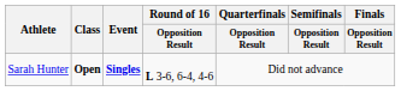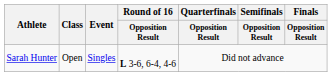Sarah Hunter | Class: bold -> normal
Sarah Hunter | Event: bold -> normal
